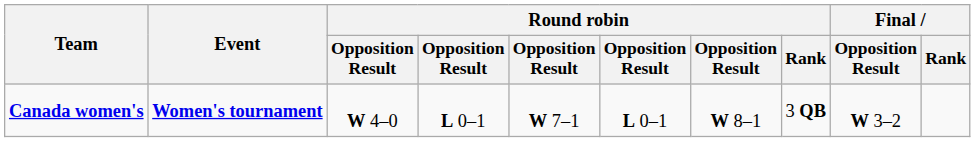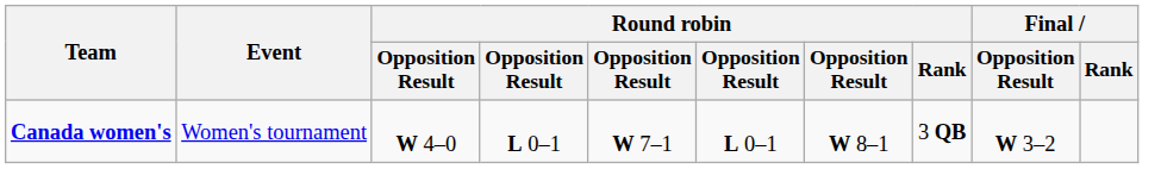Canada women's | Event: bold -> normal
